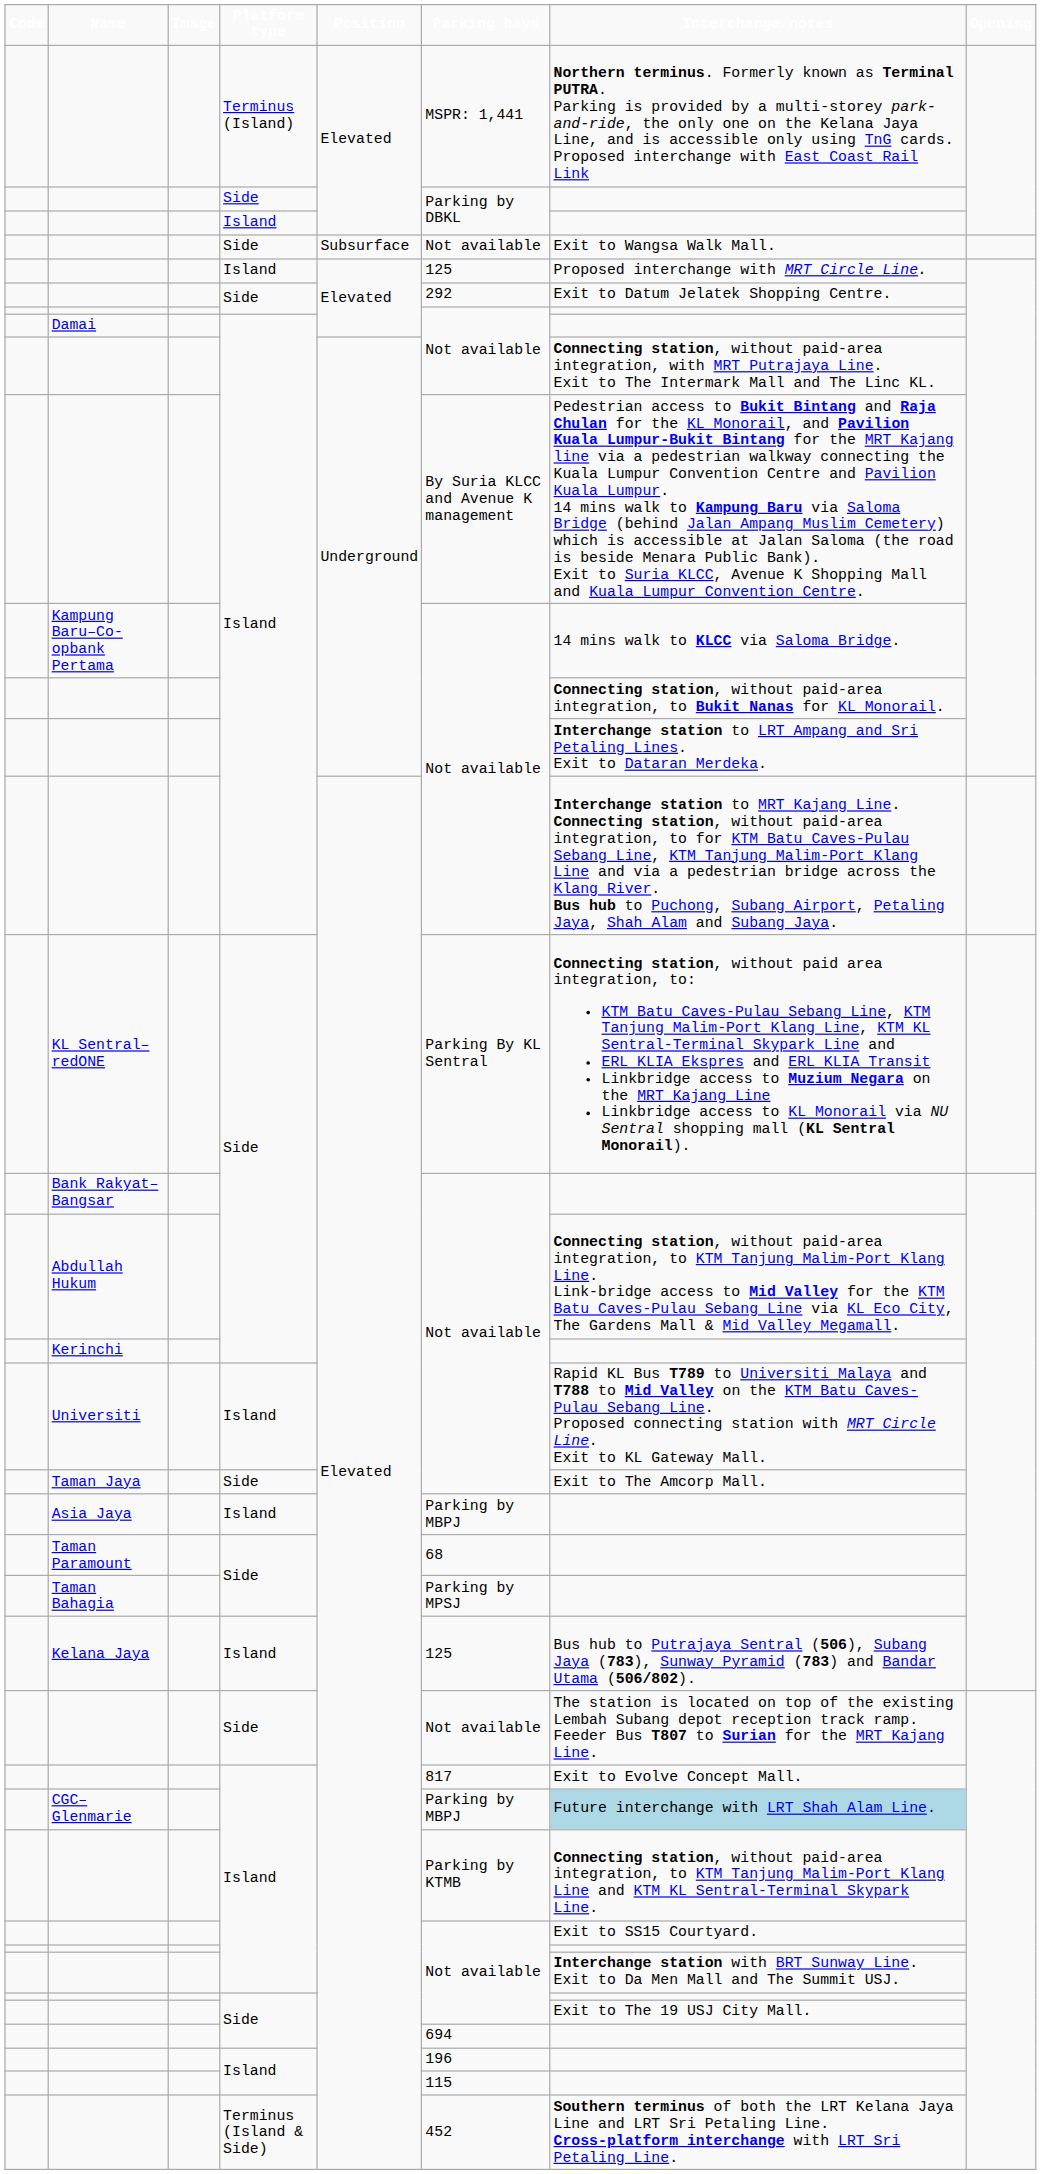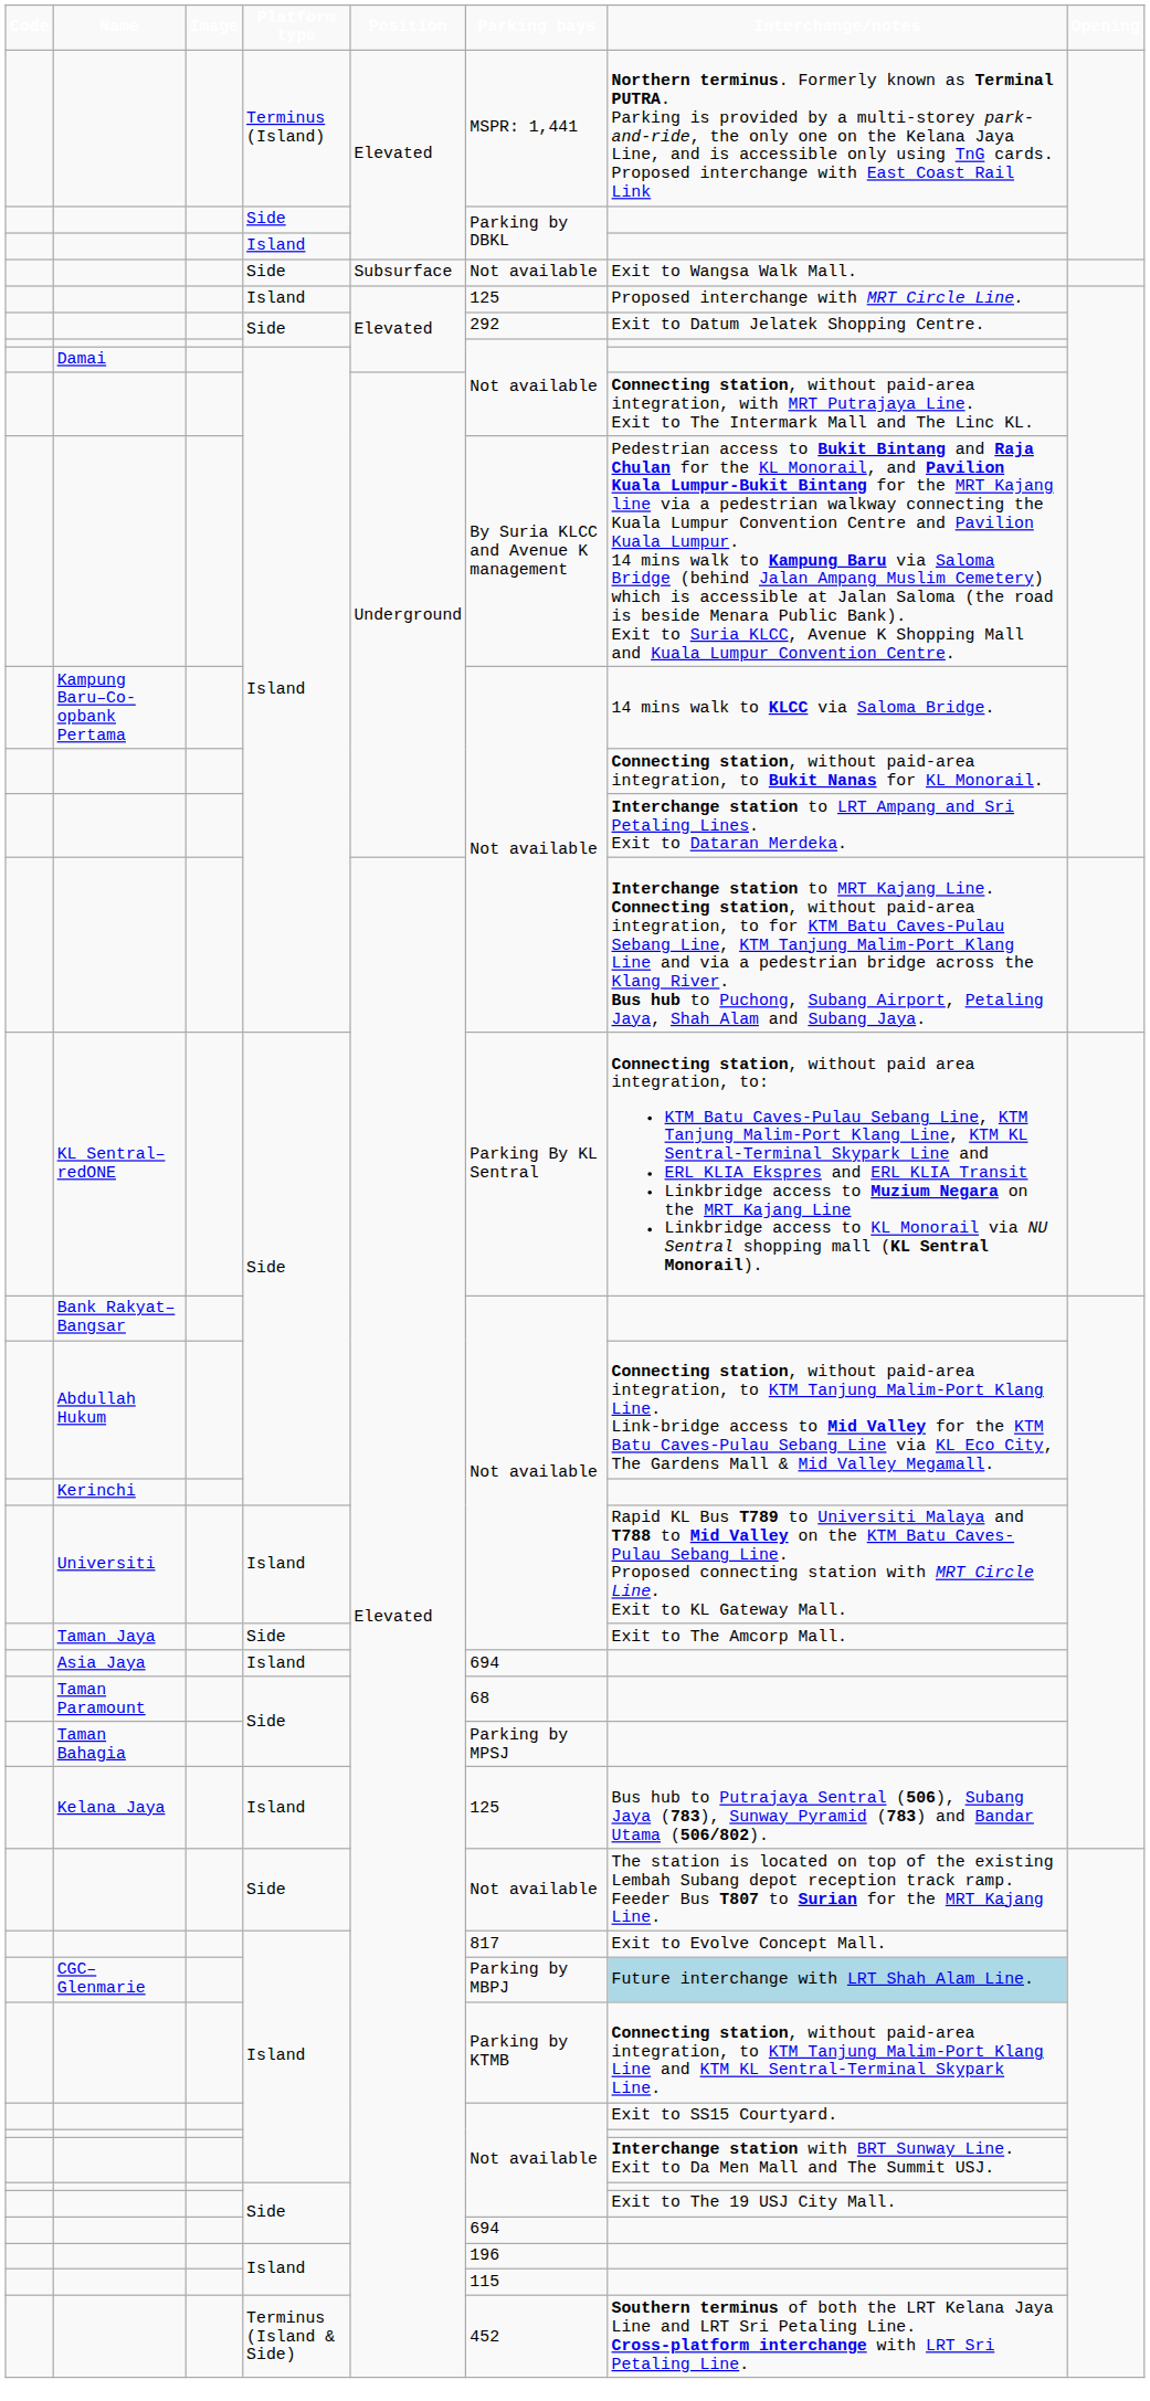Asia Jaya | Parking bays: Parking by MBPJ -> 694
